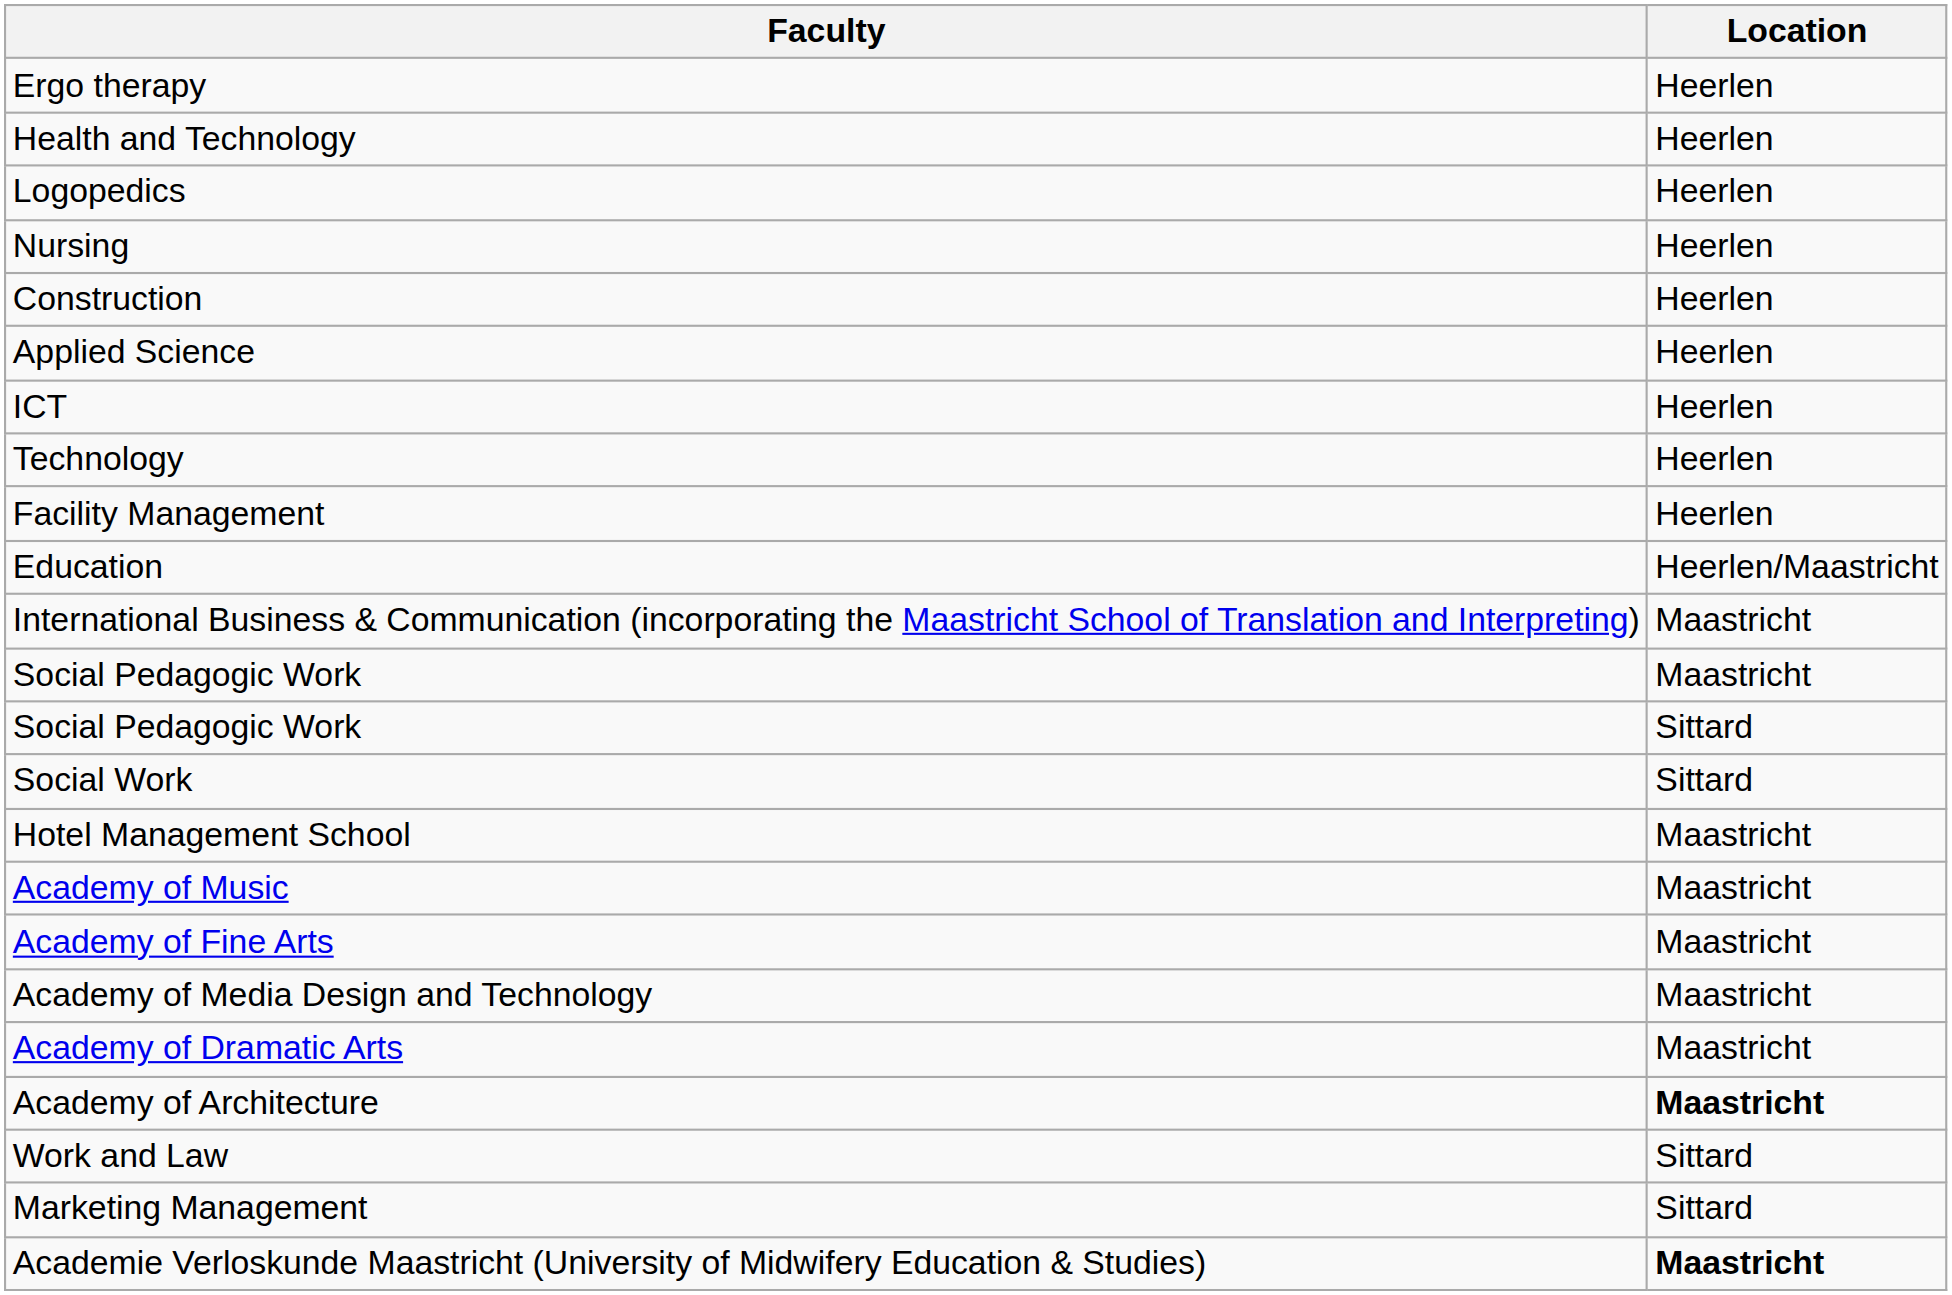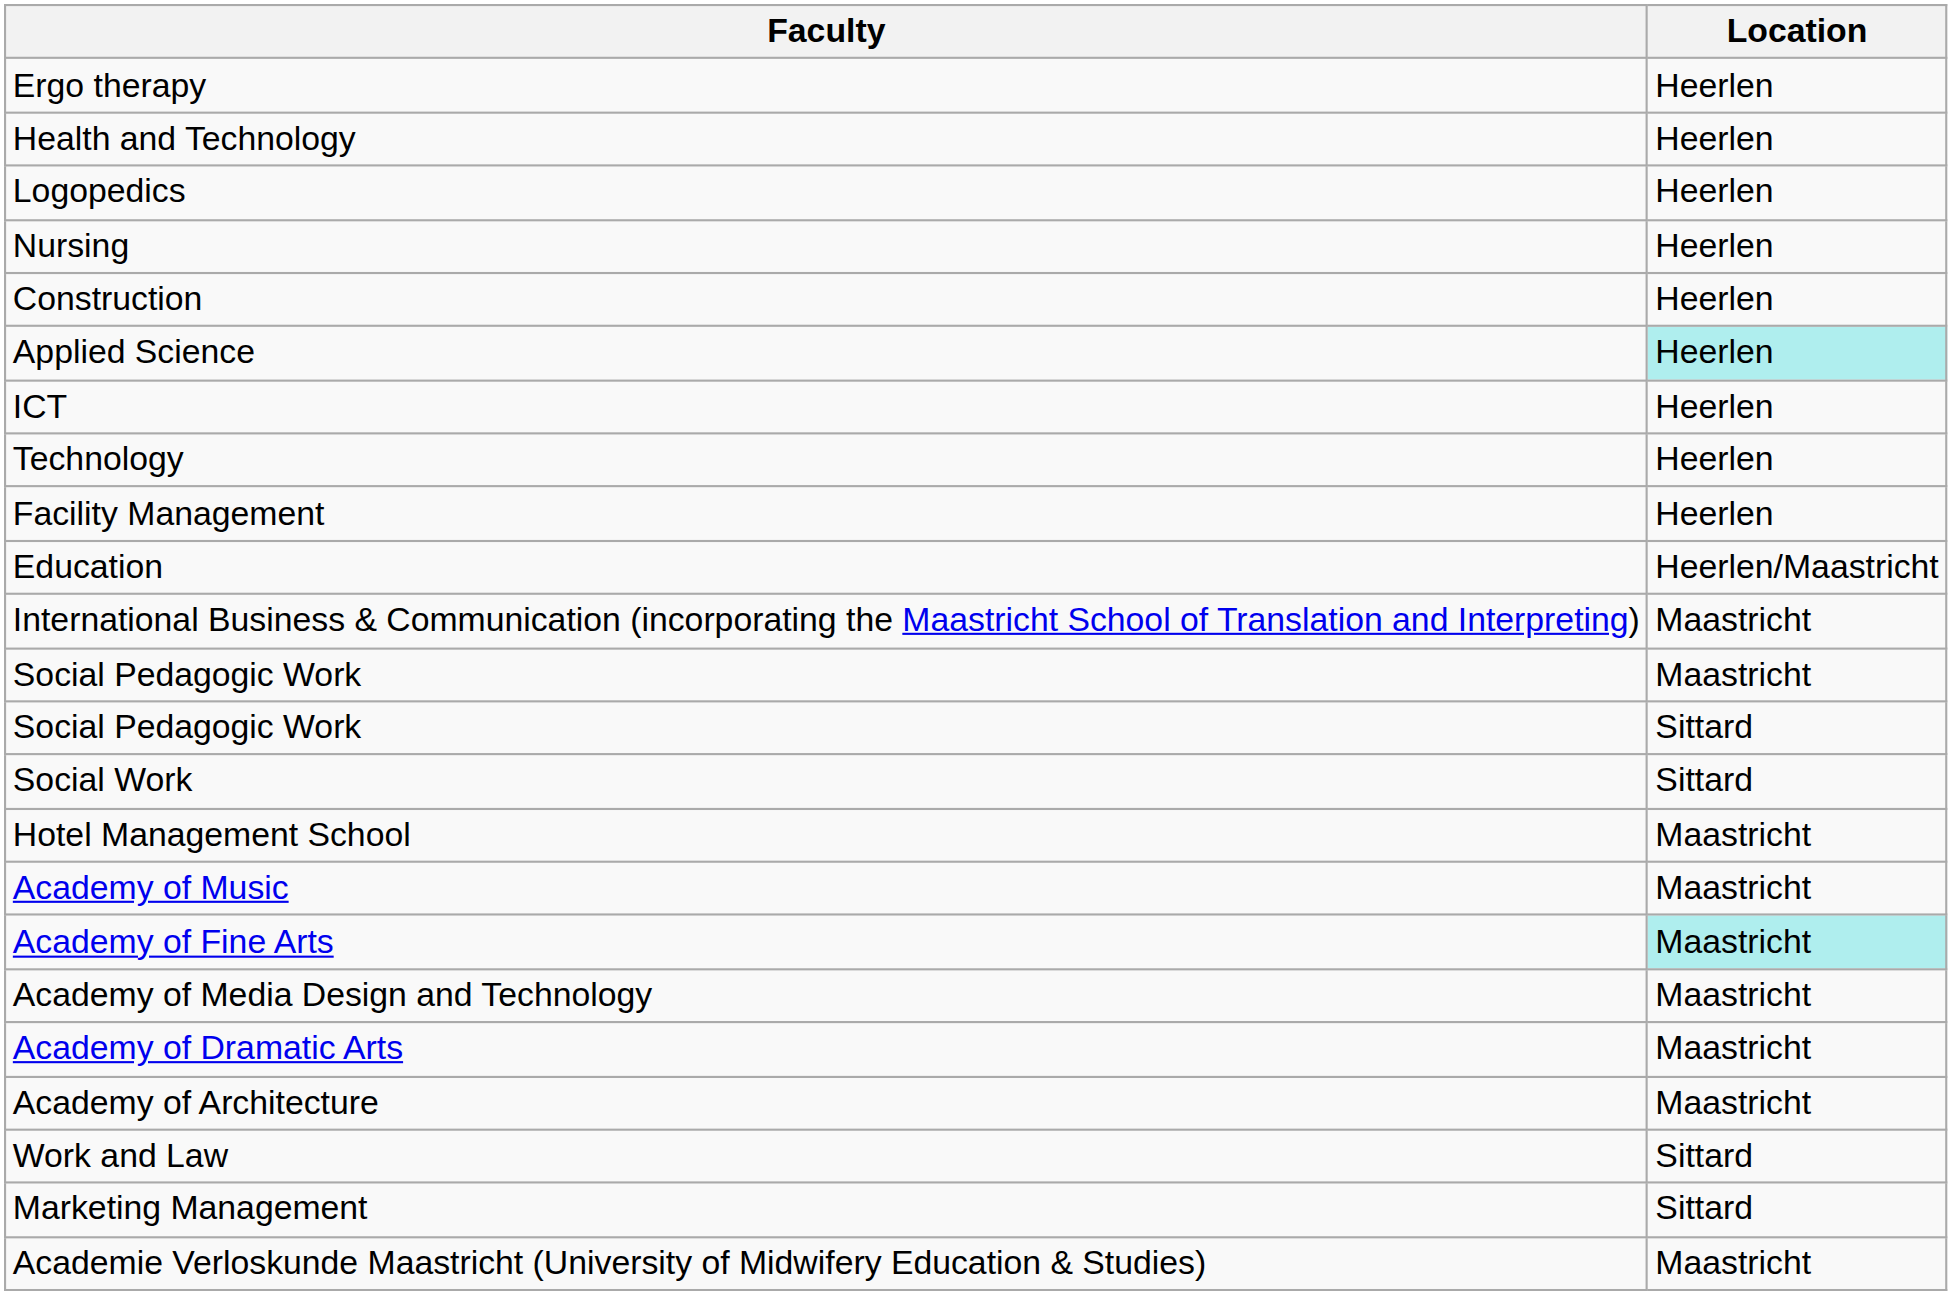row 7 | Location: no background -> paleturquoise background
row 18 | Location: no background -> paleturquoise background
row 21 | Location: bold -> normal
row 24 | Location: bold -> normal
